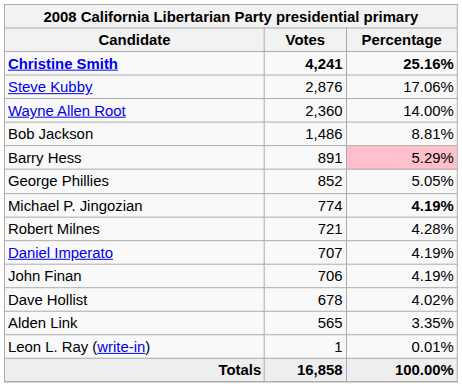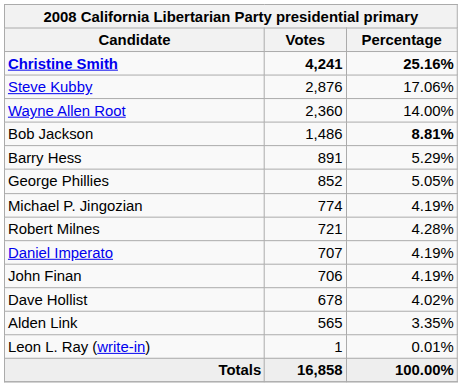Bob Jackson | Percentage: normal -> bold
Barry Hess | Percentage: pink background -> no background
Michael P. Jingozian | Percentage: bold -> normal
